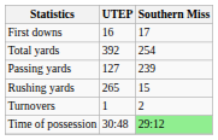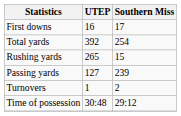rows swapped: Rushing yards <-> Passing yards
Time of possession | Southern Miss: lightgreen background -> no background
